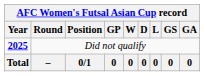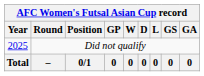Did not qualify | Year: bold -> normal
